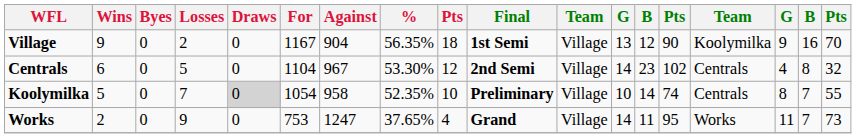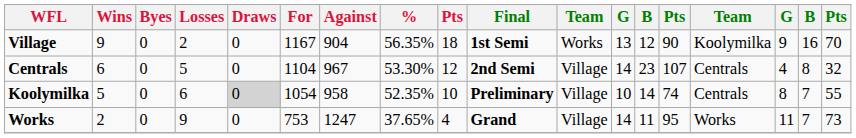row 2 | column 11: Village -> Works
row 3 | column 14: 102 -> 107
row 4 | Losses: 7 -> 6
